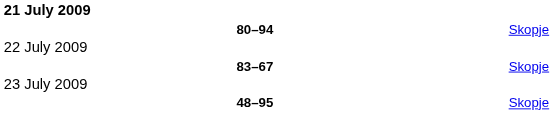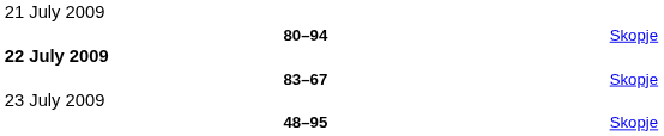21 July 2009 | column 1: bold -> normal
22 July 2009 | column 1: normal -> bold
